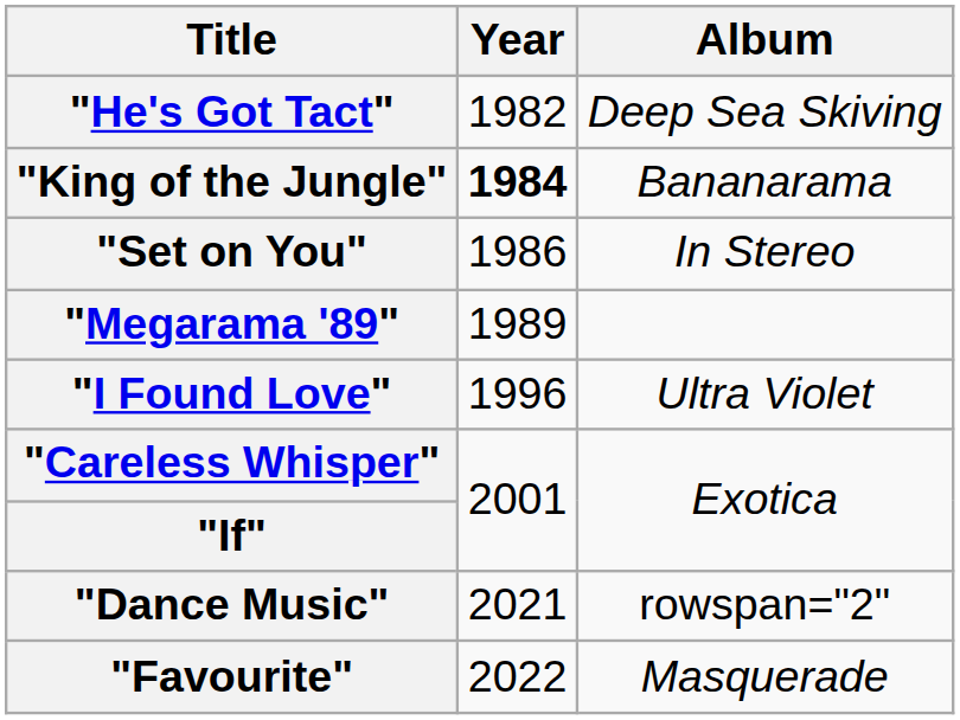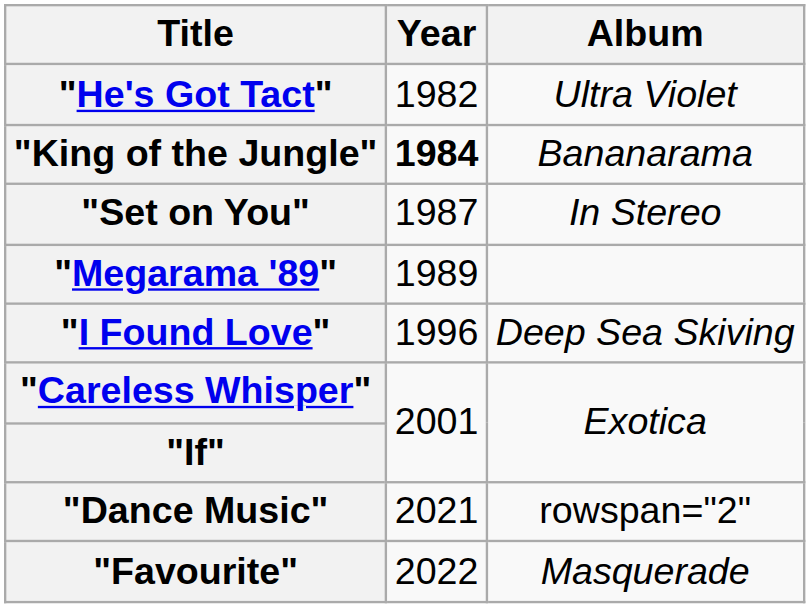"He's Got Tact" | Album: Deep Sea Skiving -> Ultra Violet
"Set on You" | Year: 1986 -> 1987
"I Found Love" | Album: Ultra Violet -> Deep Sea Skiving
